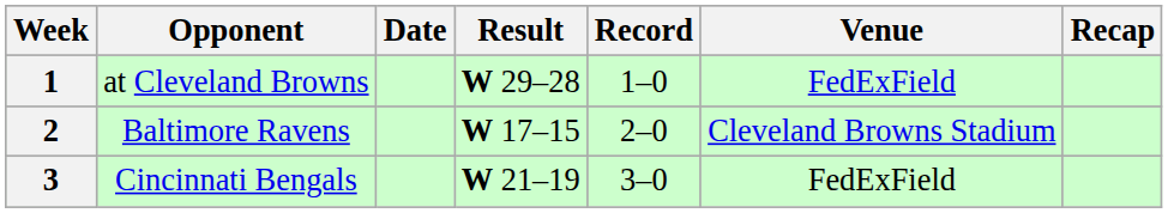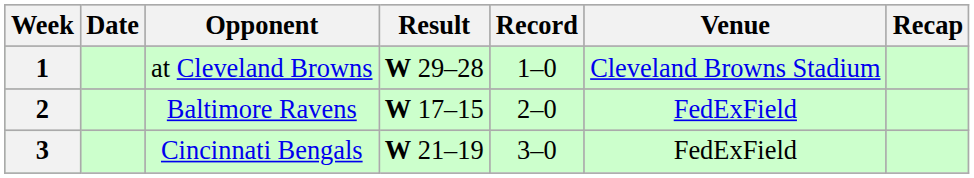columns swapped: Date <-> Opponent
1 | Venue: FedExField -> Cleveland Browns Stadium
2 | Venue: Cleveland Browns Stadium -> FedExField
